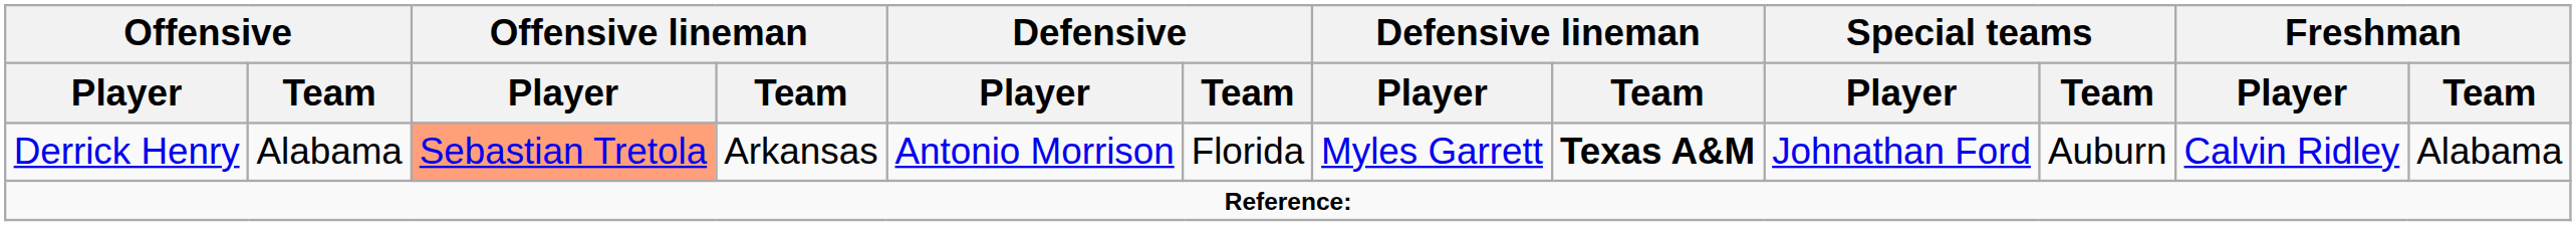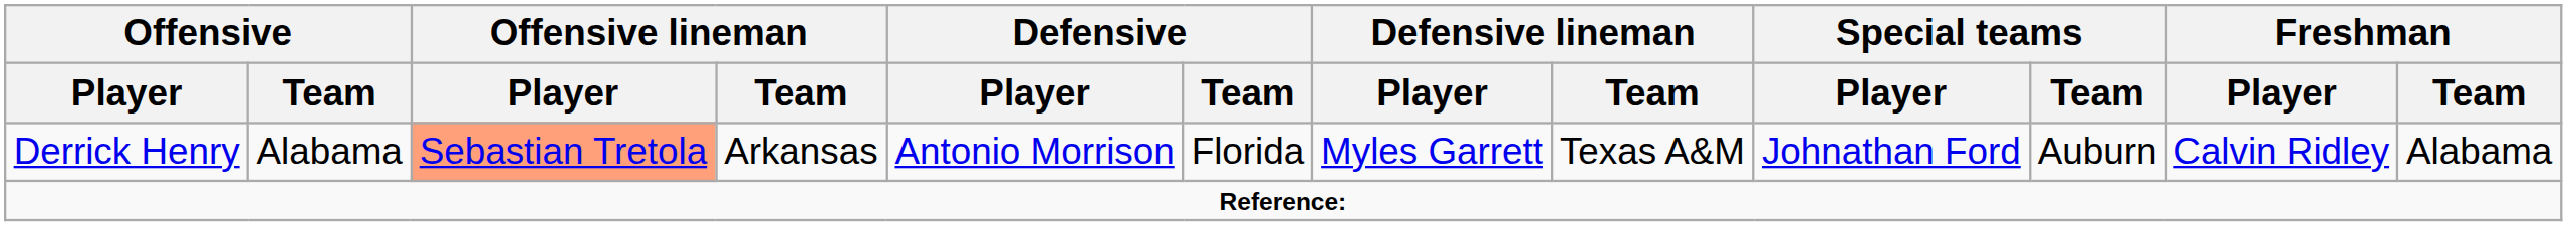Derrick Henry | Defensive lineman / Team: bold -> normal
